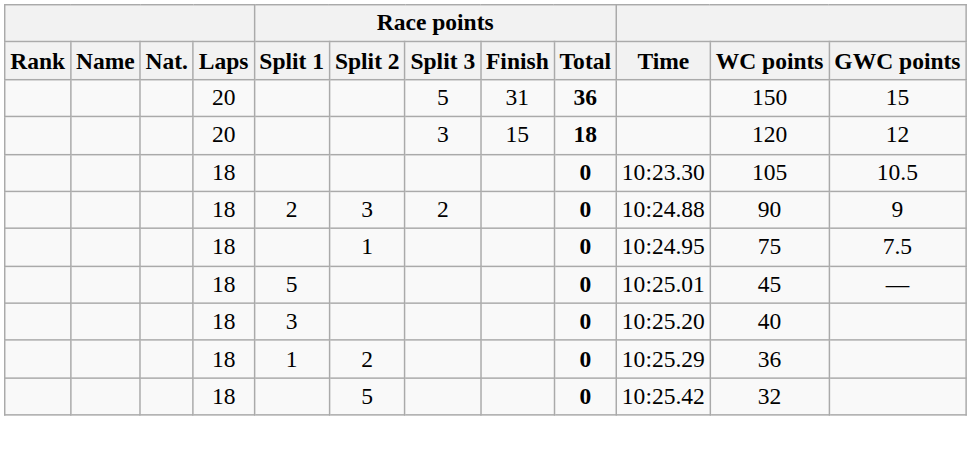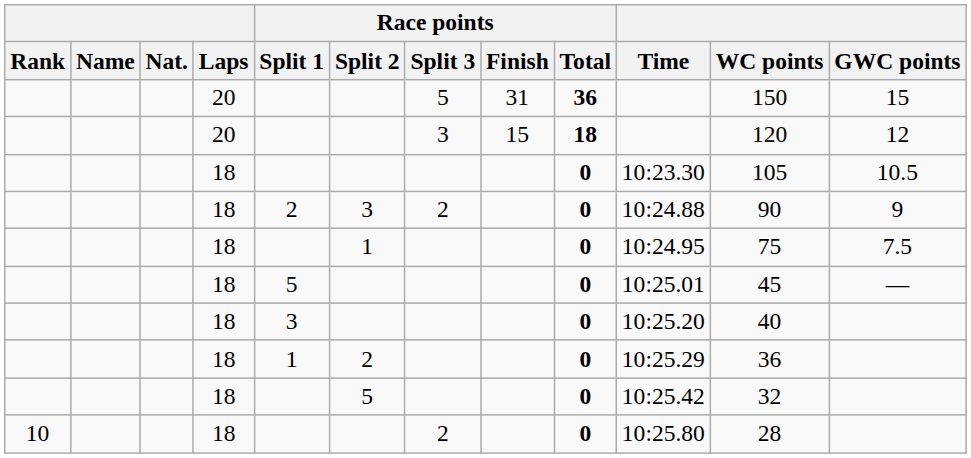+ row: 10 | 18 | 2 | 0 | 10:25.80 | 28
